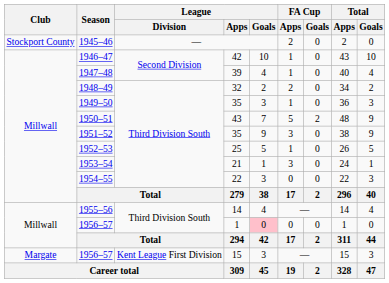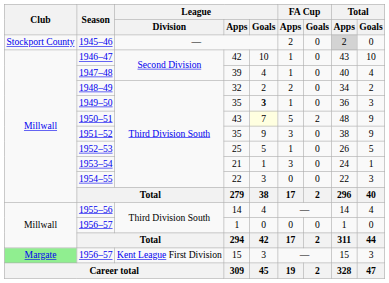1945–46 | Total / Apps: no background -> lightgrey background
1949–50 | League / Goals: normal -> bold
1950–51 | League / Goals: no background -> lightyellow background
1956–57 / 1 | League / Goals: pink background -> no background
1956–57 / 15 | Club: no background -> lightgreen background
